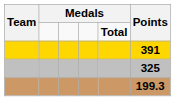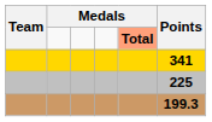row 2 | column 5: no background -> lightsalmon background
row 3 | Points: 391 -> 341
row 4 | Points: 325 -> 225
